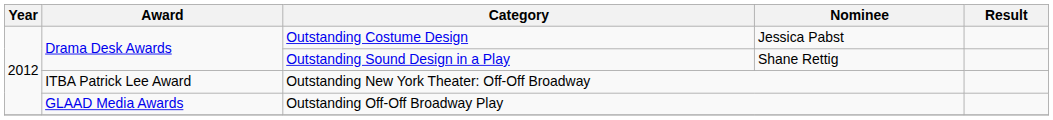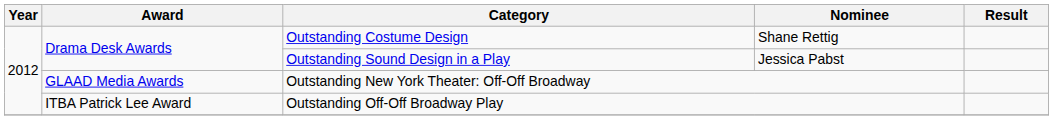Outstanding Costume Design | Nominee: Jessica Pabst -> Shane Rettig
Outstanding Sound Design in a Play | Nominee: Shane Rettig -> Jessica Pabst
Outstanding New York Theater: Off-Off Broadway | Award: ITBA Patrick Lee Award -> GLAAD Media Awards
Outstanding Off-Off Broadway Play | Award: GLAAD Media Awards -> ITBA Patrick Lee Award
